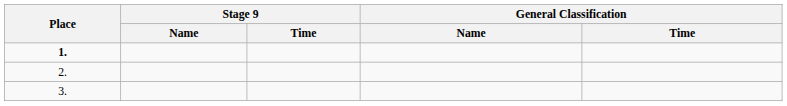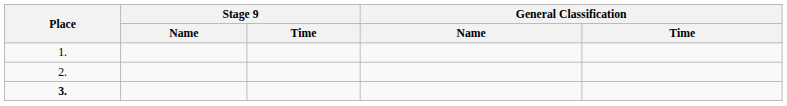1. | Place: bold -> normal
3. | Place: normal -> bold
